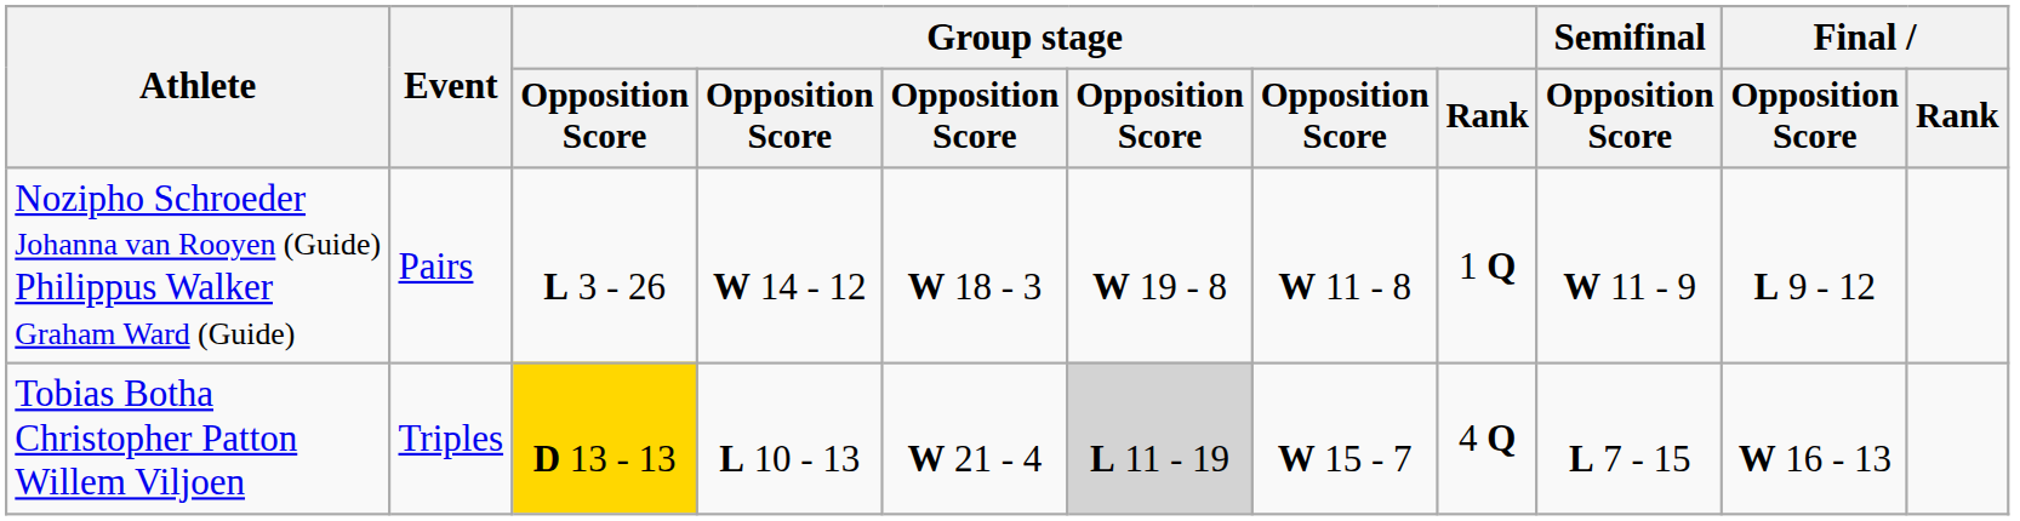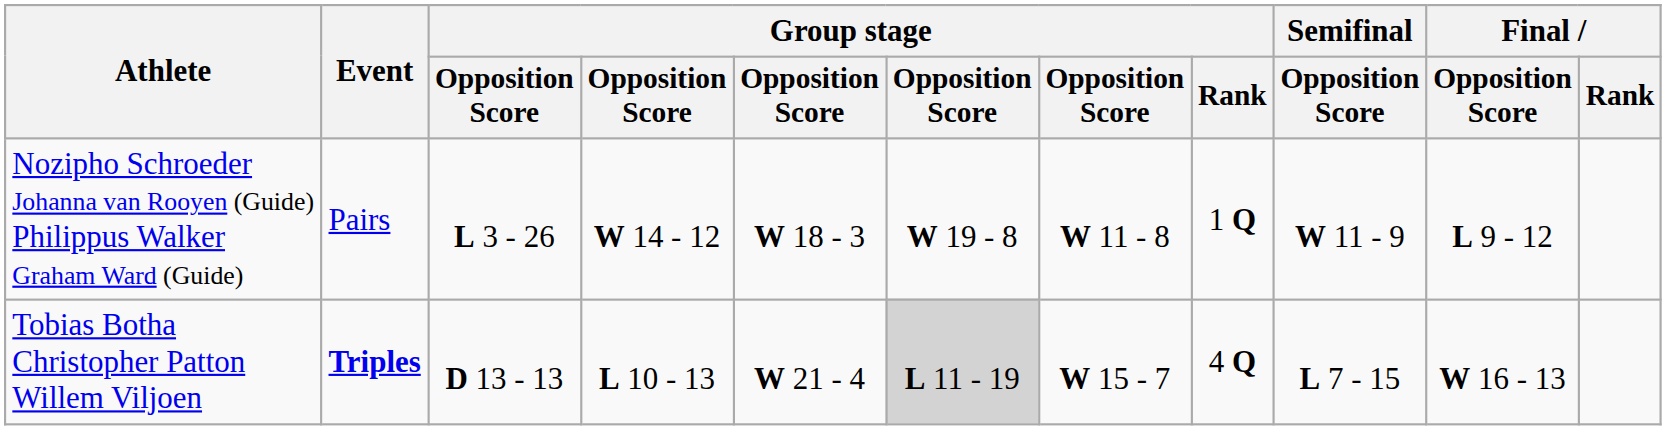Tobias Botha Christopher Patton Willem Viljoen | Event: normal -> bold
Tobias Botha Christopher Patton Willem Viljoen | column 3: gold background -> no background
